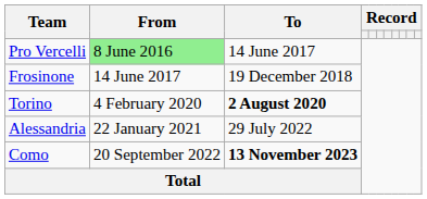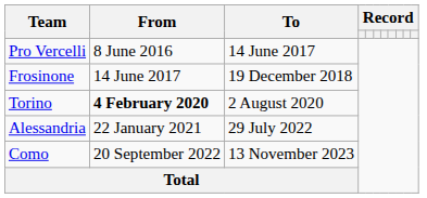Pro Vercelli | From: lightgreen background -> no background
Torino | From: normal -> bold
Torino | To: bold -> normal
Como | To: bold -> normal
